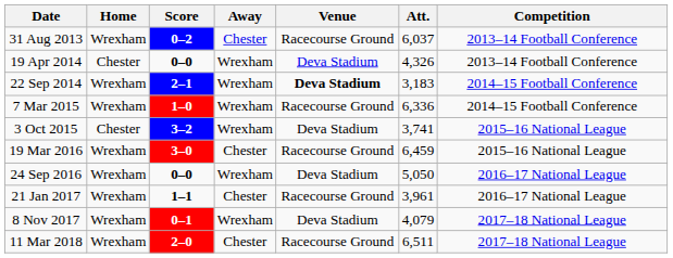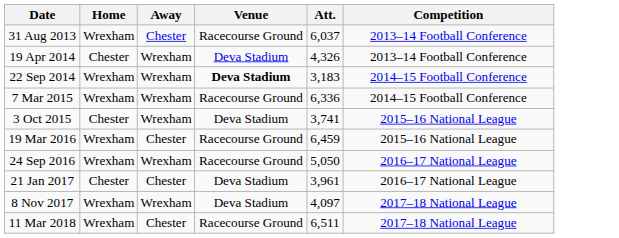- column: Score | 0–2 | 0–0 | 2–1 | 1–0 | 3–2 | 3–0 | 0–0 | 1–1 | 0–1 | 2–0
24 Sep 2016 | Venue: Deva Stadium -> Racecourse Ground
21 Jan 2017 | Home: Wrexham -> Chester
21 Jan 2017 | Venue: Racecourse Ground -> Deva Stadium
8 Nov 2017 | Att.: 4,079 -> 4,097
